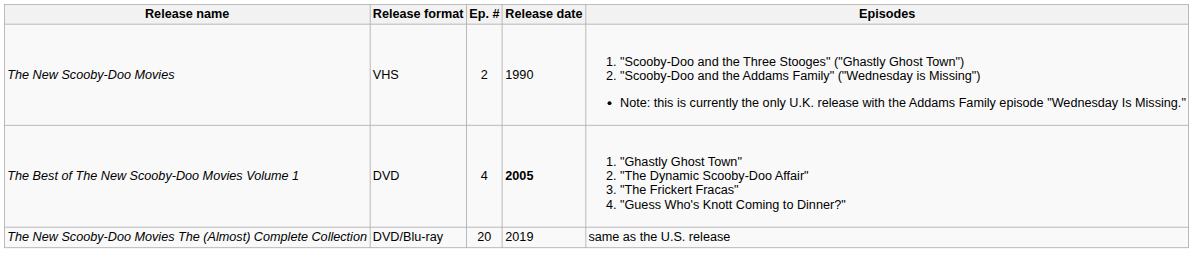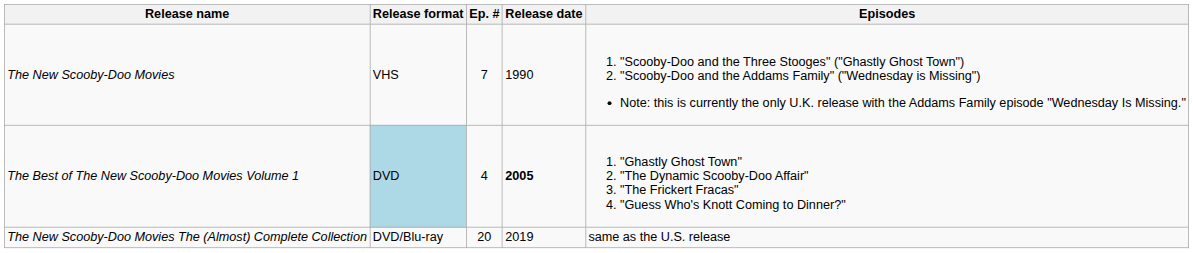The New Scooby-Doo Movies | Ep. #: 2 -> 7
The Best of The New Scooby-Doo Movies Volume 1 | Release format: no background -> lightblue background
